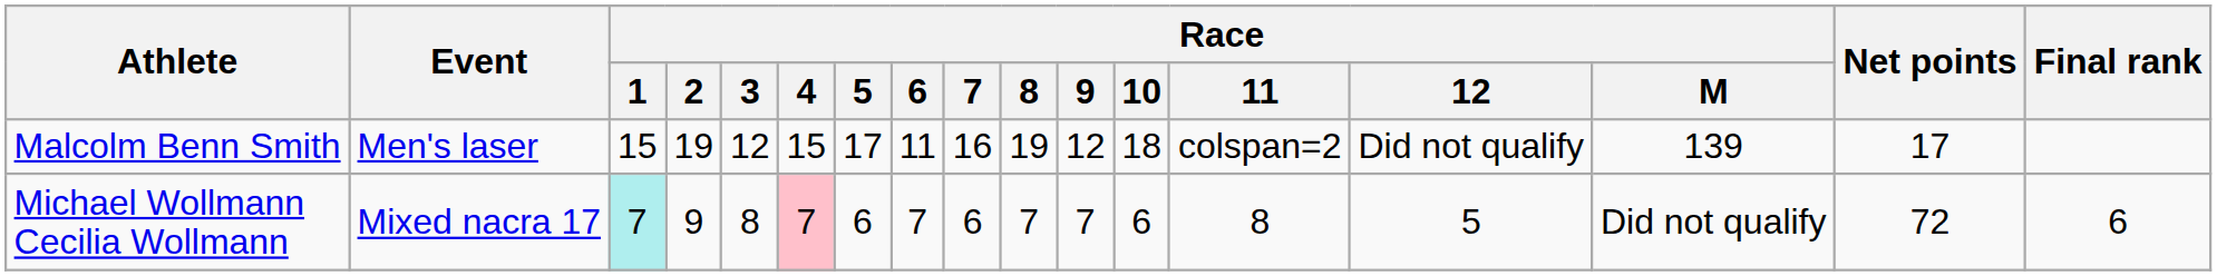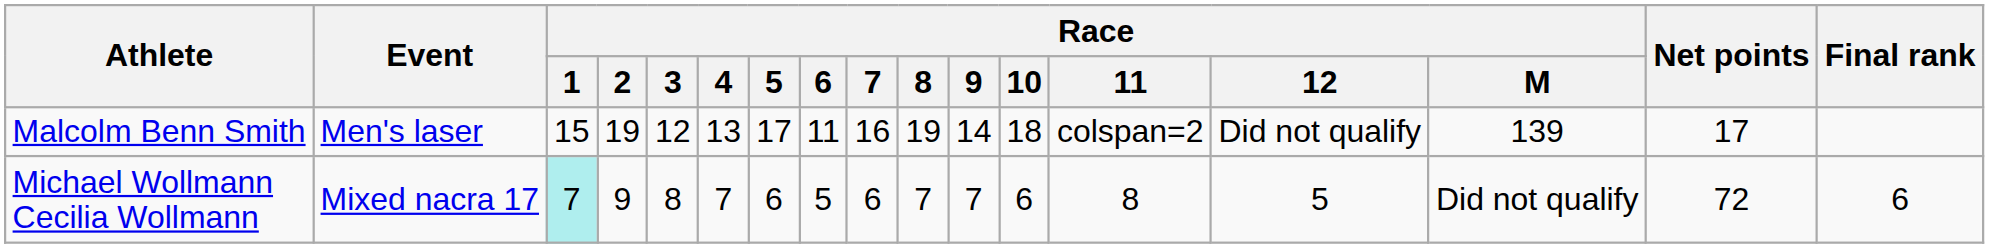Malcolm Benn Smith | Race / 4: 15 -> 13
Malcolm Benn Smith | Race / 9: 12 -> 14
Michael Wollmann Cecilia Wollmann | Race / 4: pink background -> no background
Michael Wollmann Cecilia Wollmann | Race / 6: 7 -> 5
